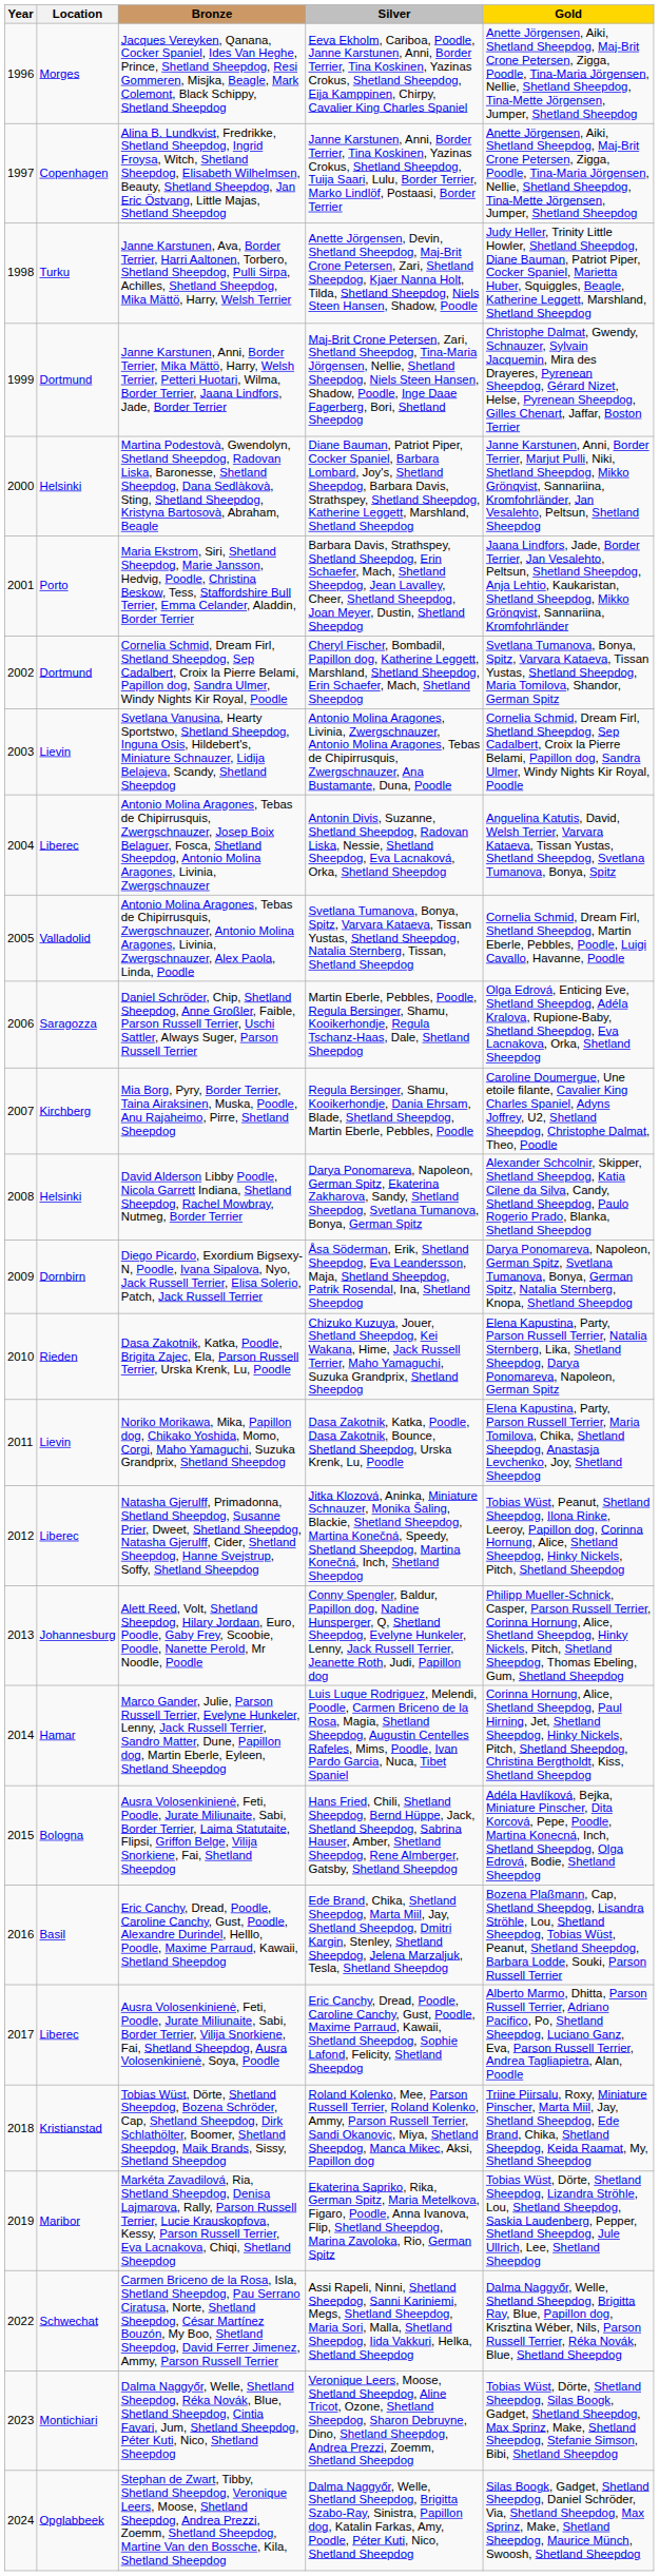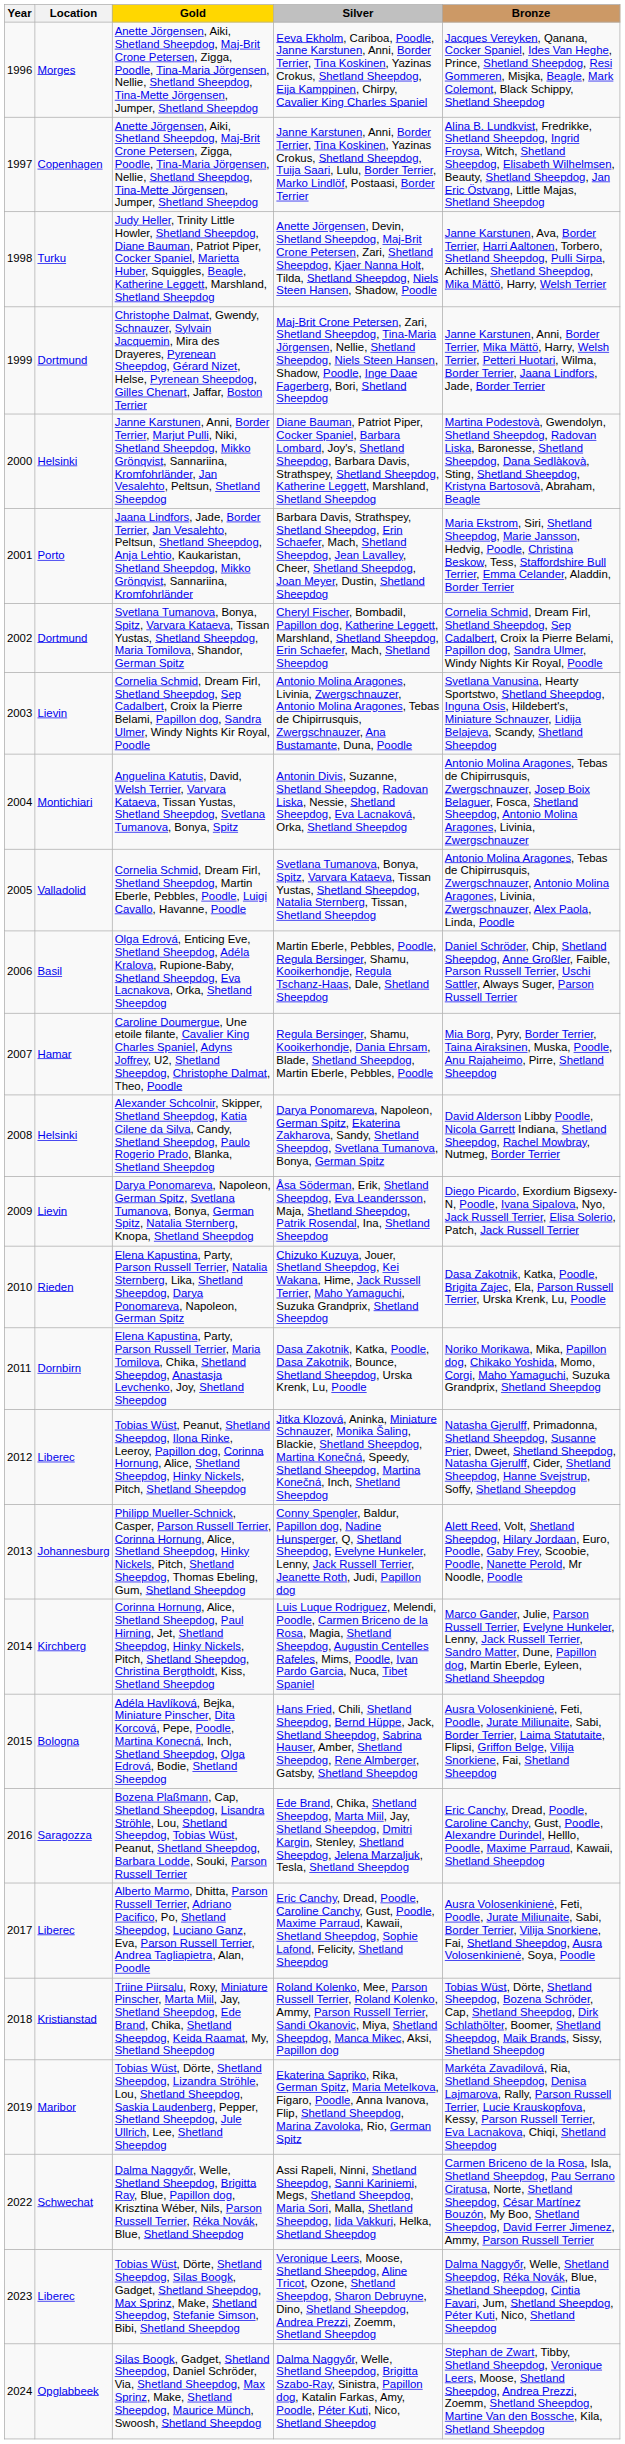columns swapped: Gold <-> Bronze
row 10 | Location: Liberec -> Montichiari
row 12 | Location: Saragozza -> Basil
row 13 | Location: Kirchberg -> Hamar
row 15 | Location: Dornbirn -> Lievin
row 17 | Location: Lievin -> Dornbirn
row 20 | Location: Hamar -> Kirchberg
row 22 | Location: Basil -> Saragozza
row 27 | Location: Montichiari -> Liberec
